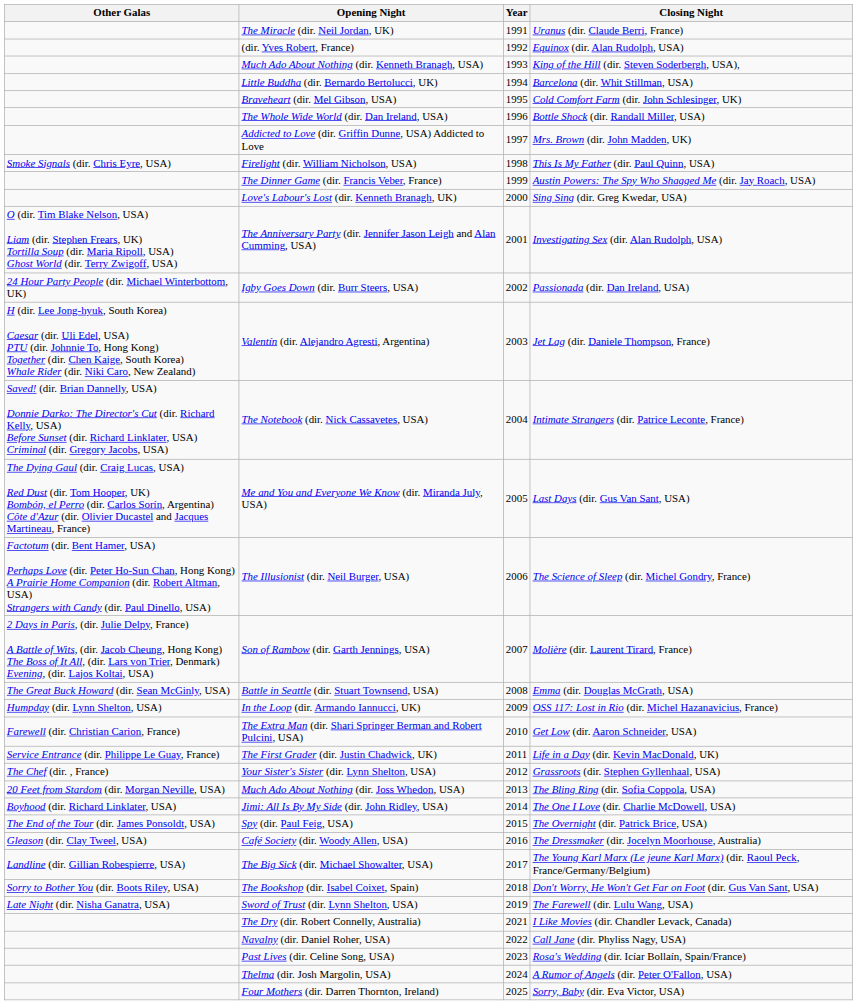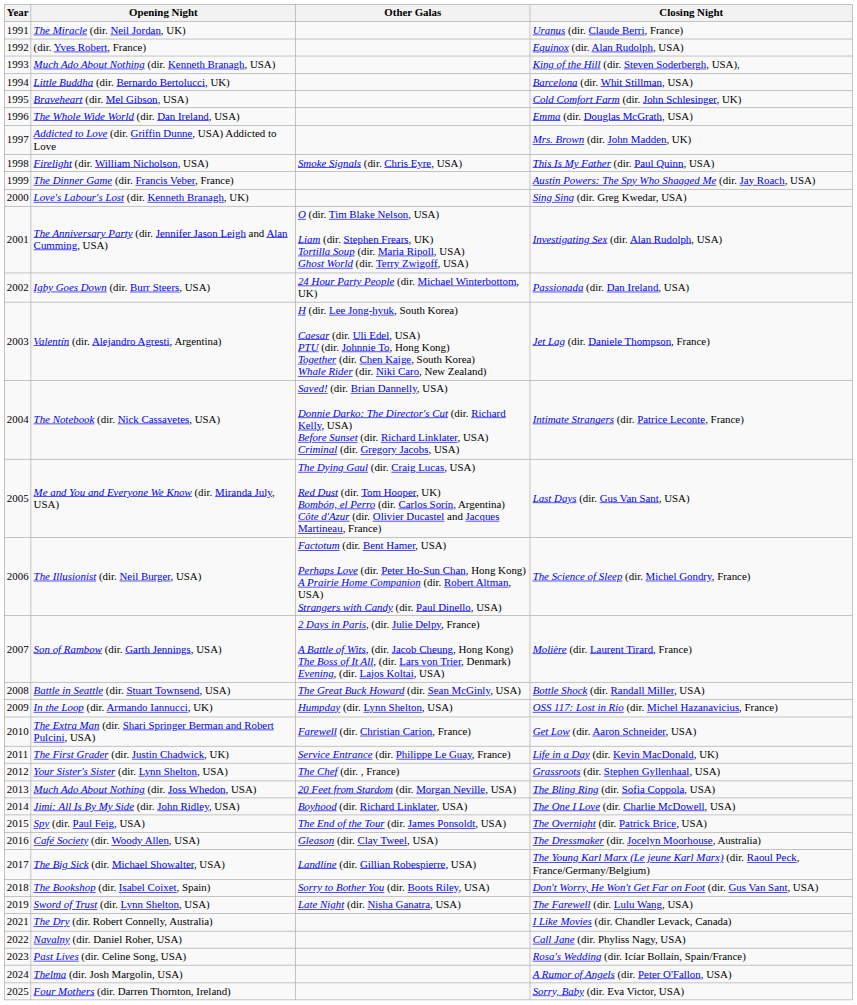columns swapped: Year <-> Other Galas
The Whole Wide World (dir. Dan Ireland, USA) | Closing Night: Bottle Shock (dir. Randall Miller, USA) -> Emma (dir. Douglas McGrath, USA)
Battle in Seattle (dir. Stuart Townsend, USA) | Closing Night: Emma (dir. Douglas McGrath, USA) -> Bottle Shock (dir. Randall Miller, USA)
